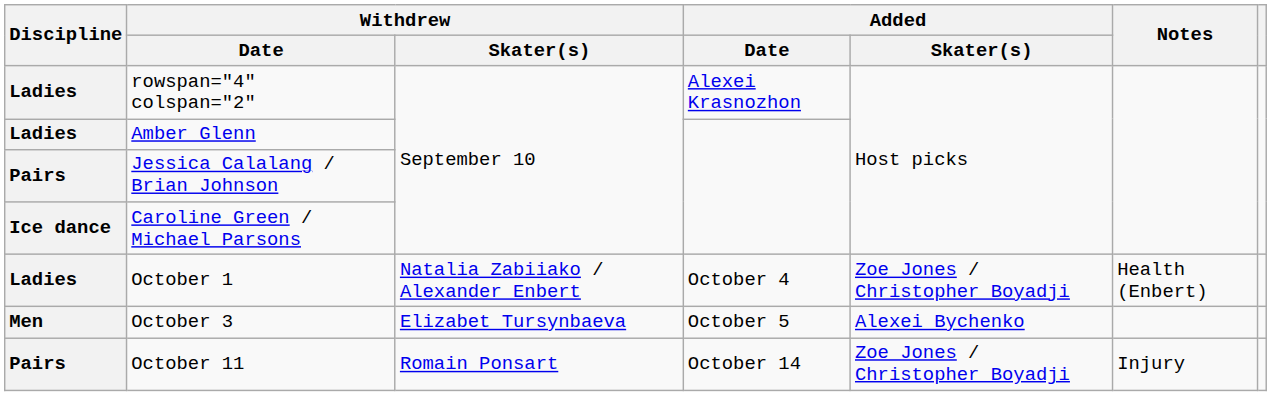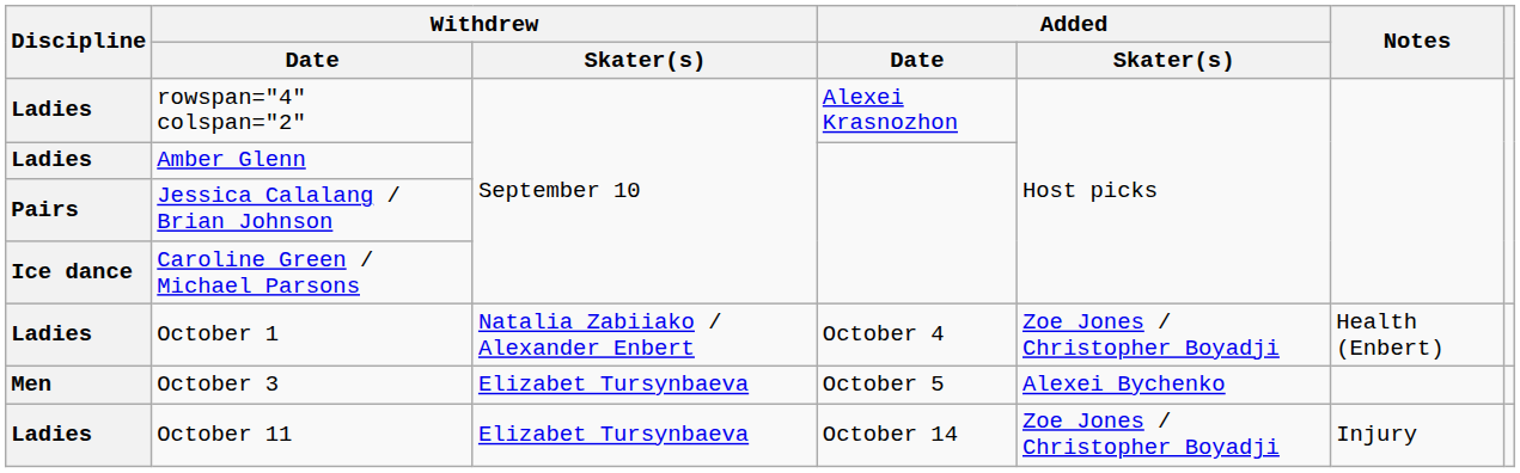October 11 | Discipline: Pairs -> Ladies
October 11 | Withdrew / Skater(s): Romain Ponsart -> Elizabet Tursynbaeva
